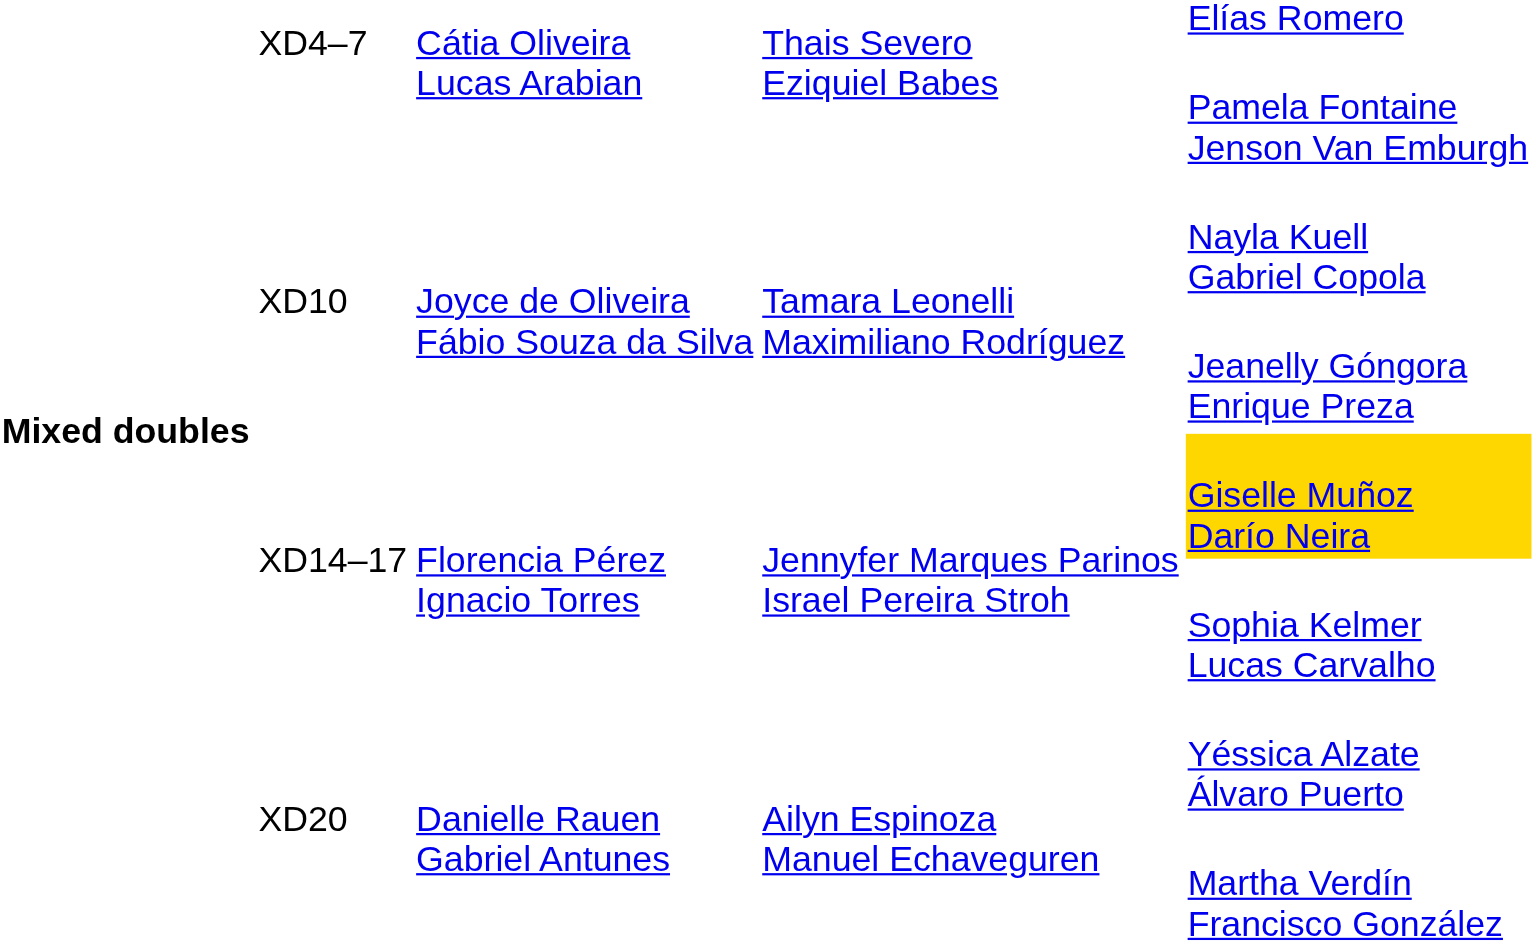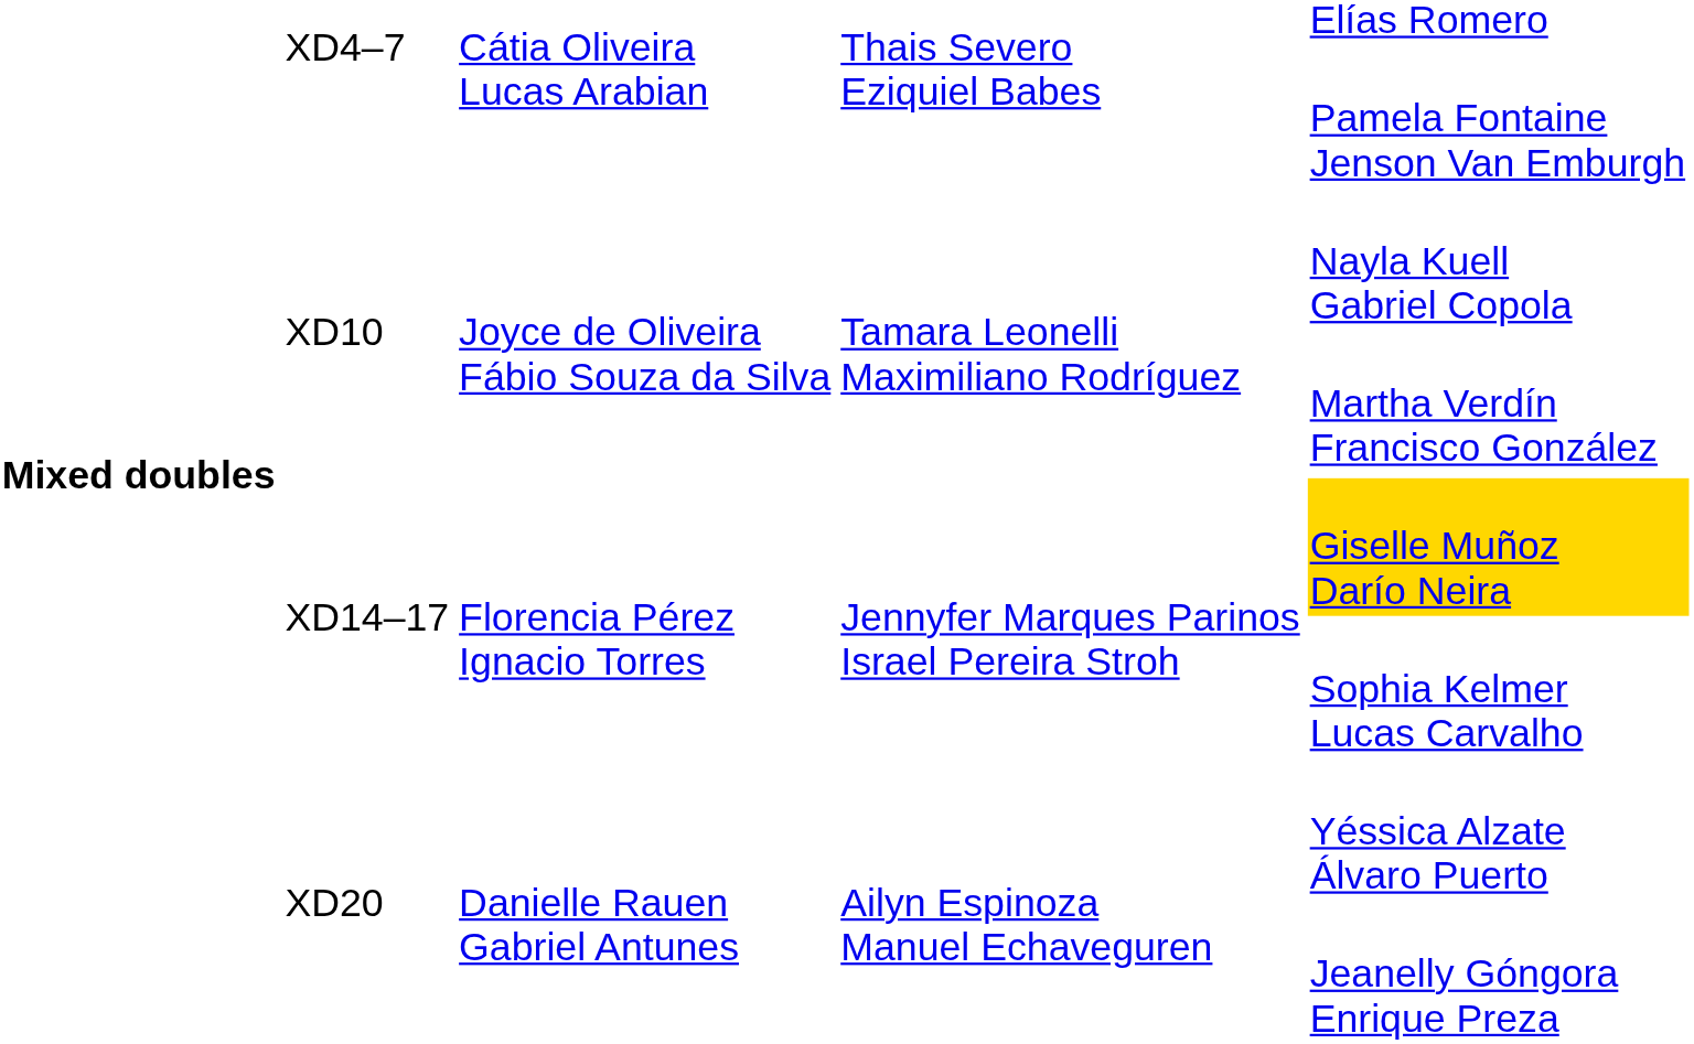row 4 | column 5: Jeanelly Góngora Enrique Preza -> Martha Verdín Francisco González
row 8 | column 5: Martha Verdín Francisco González -> Jeanelly Góngora Enrique Preza
